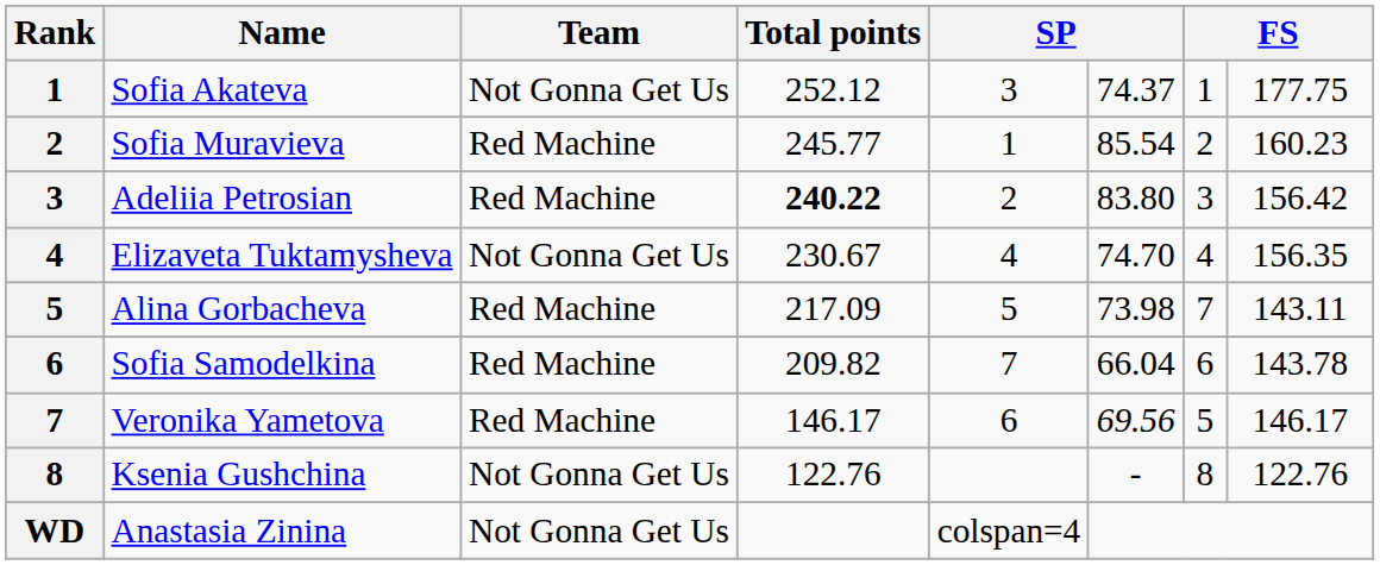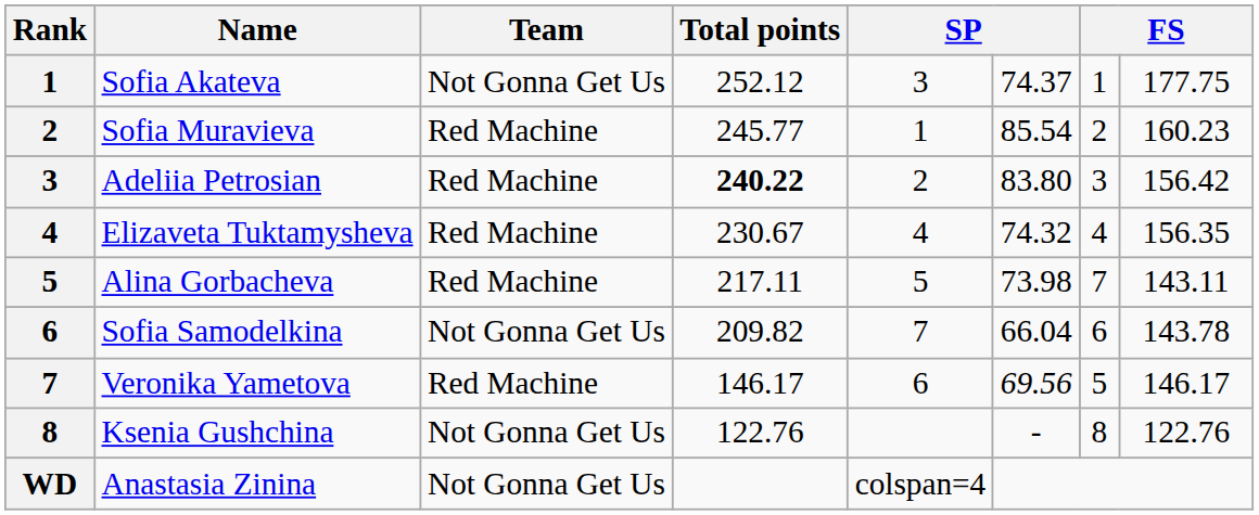Elizaveta Tuktamysheva | Team: Not Gonna Get Us -> Red Machine
Elizaveta Tuktamysheva | column 6: 74.70 -> 74.32
Alina Gorbacheva | Total points: 217.09 -> 217.11
Sofia Samodelkina | Team: Red Machine -> Not Gonna Get Us
